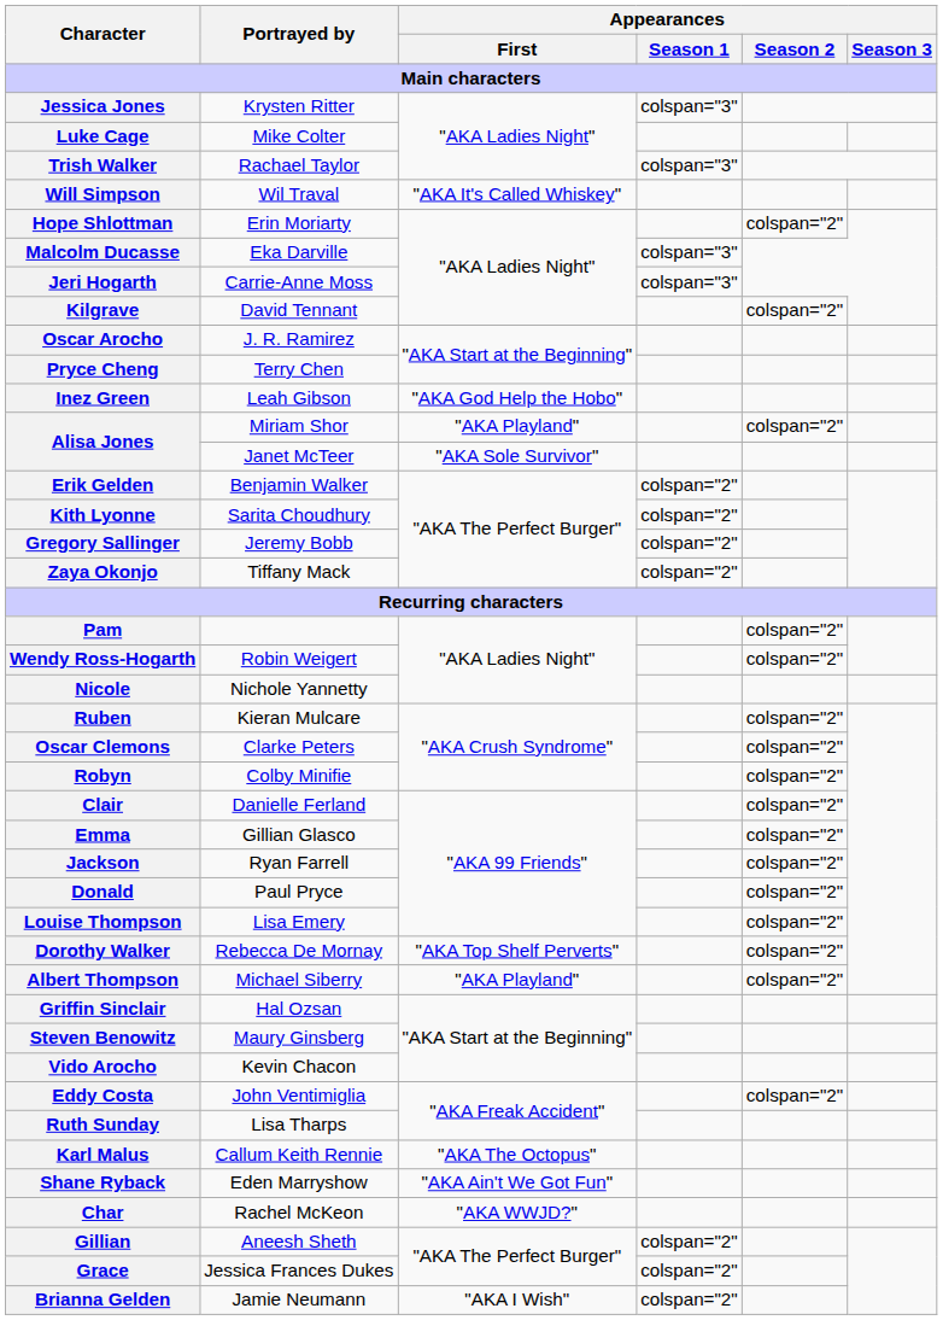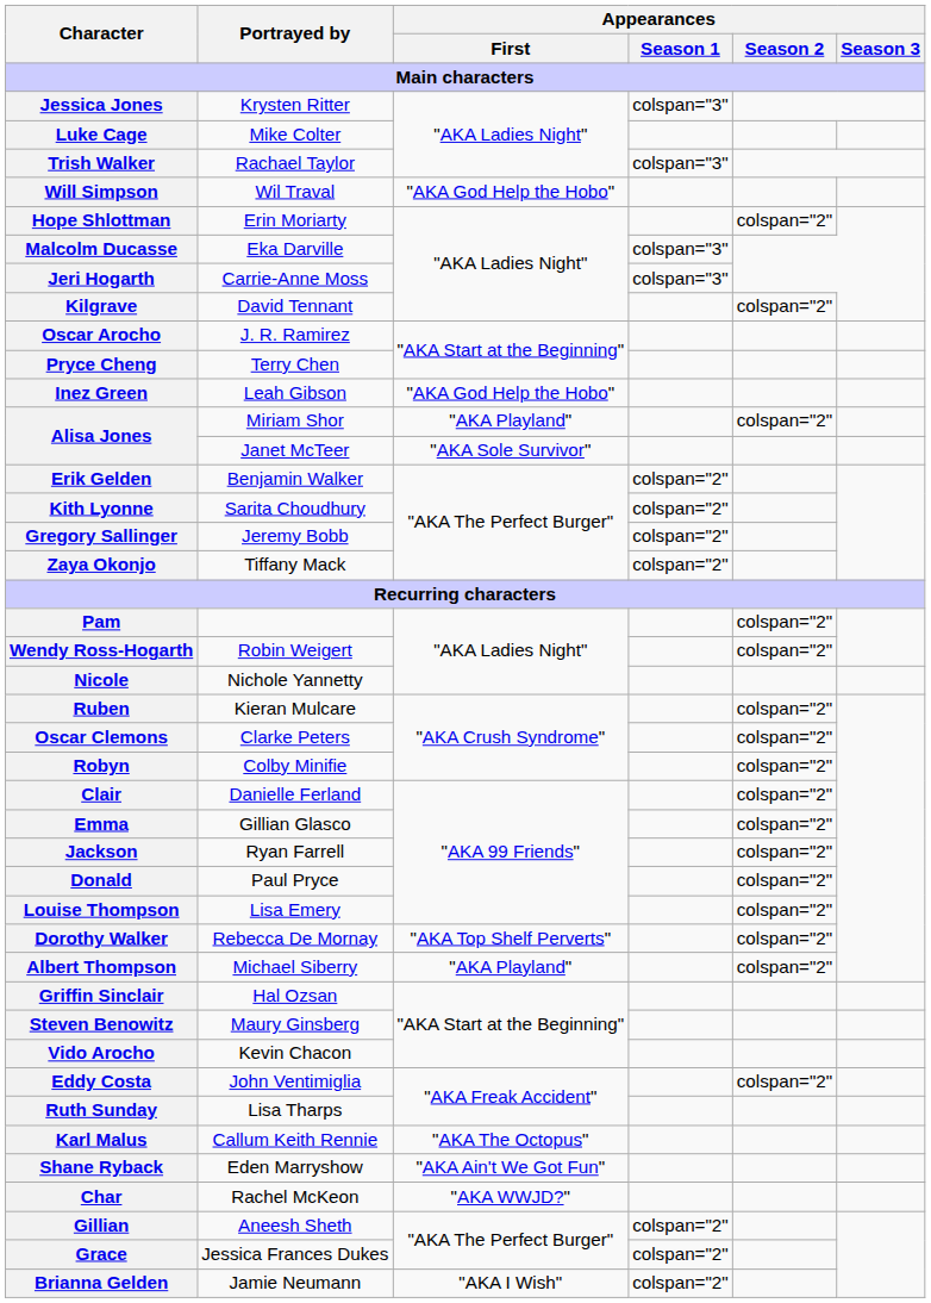Will Simpson | Appearances / First: "AKA It's Called Whiskey" -> "AKA God Help the Hobo"
